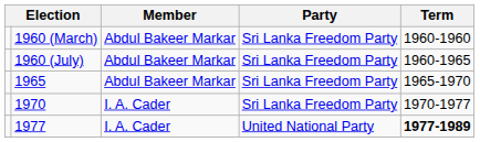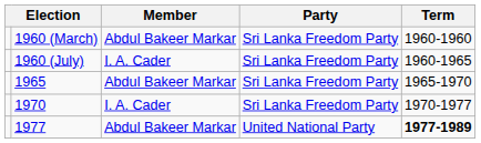1960 (July) | Member: Abdul Bakeer Markar -> I. A. Cader
1977 | Member: I. A. Cader -> Abdul Bakeer Markar
